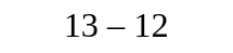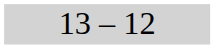row 1 | column 1: no background -> lightgrey background
